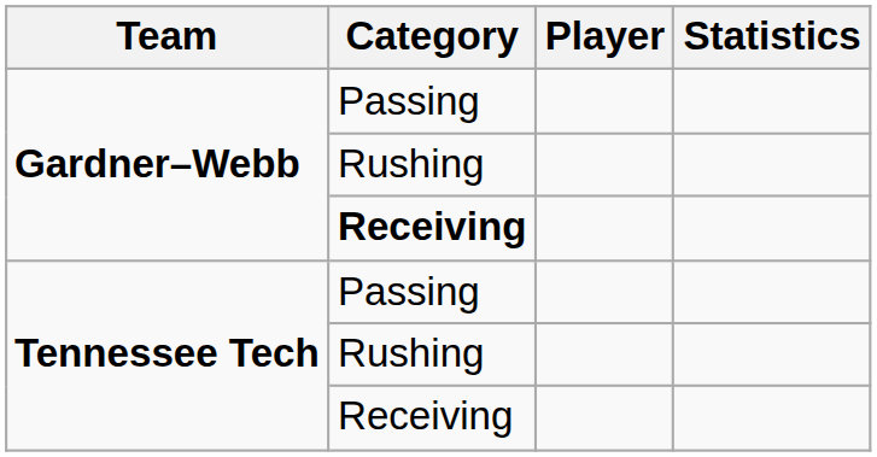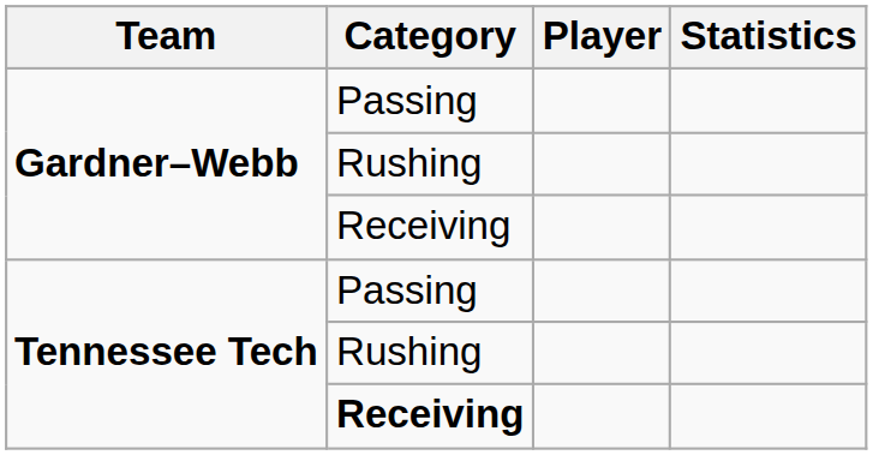Gardner–Webb / Receiving | Category: bold -> normal
Tennessee Tech / Receiving | Category: normal -> bold
